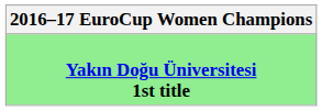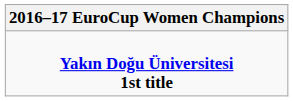row 2 | column 1: lightgreen background -> no background
